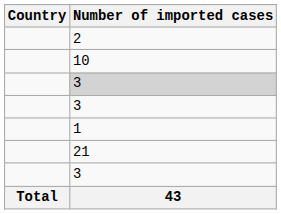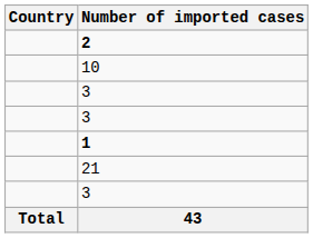row 2 | Number of imported cases: normal -> bold
row 4 | Number of imported cases: lightgrey background -> no background
row 6 | Number of imported cases: normal -> bold
